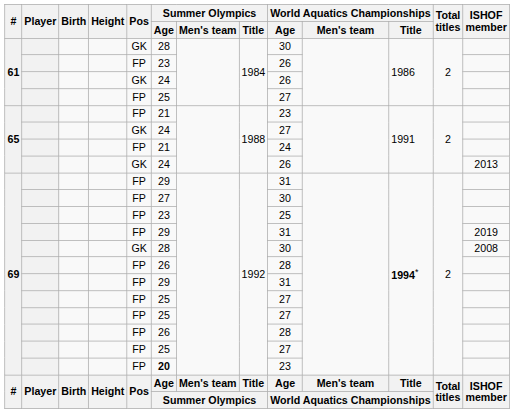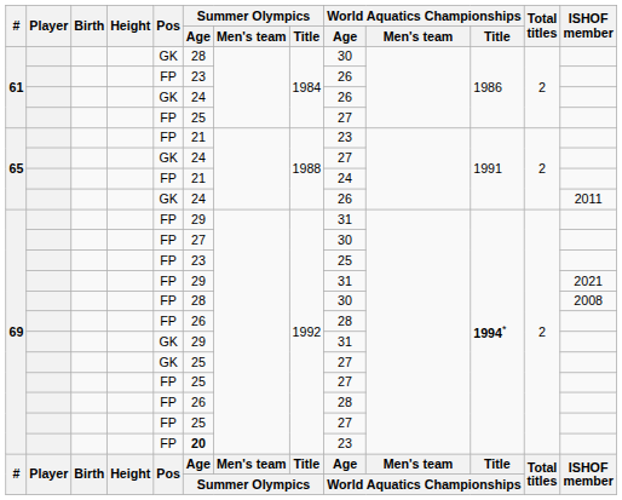row 10 | ISHOF member: 2013 -> 2011
row 14 | ISHOF member: 2019 -> 2021
row 15 | Pos: GK -> FP
row 17 | Pos: FP -> GK
row 18 | Pos: FP -> GK
